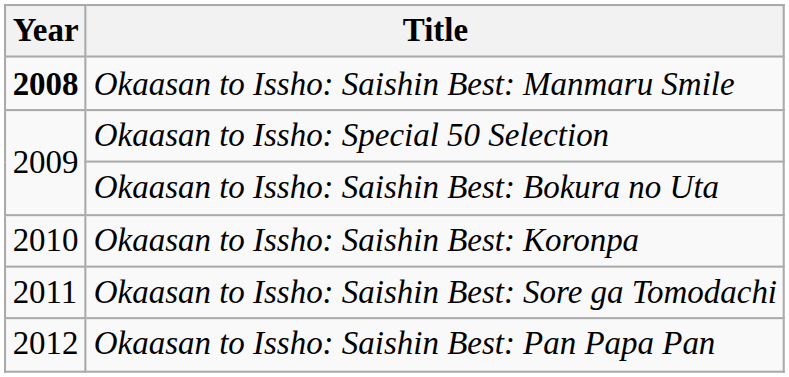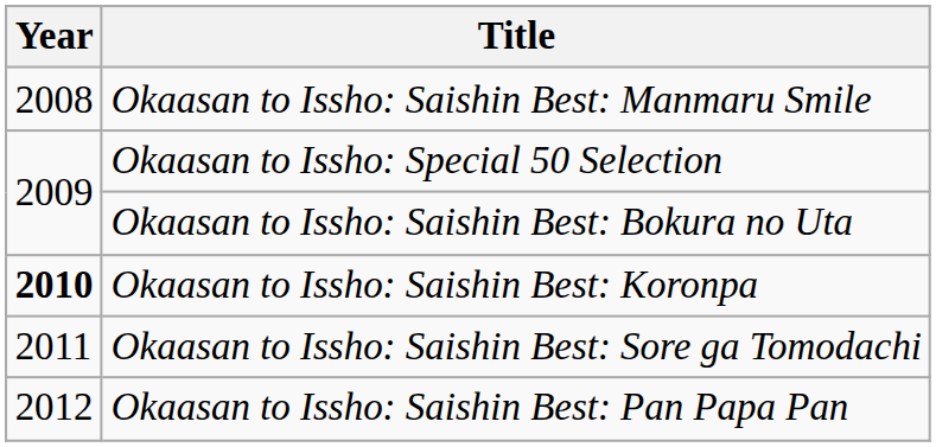Okaasan to Issho: Saishin Best: Manmaru Smile | Year: bold -> normal
Okaasan to Issho: Saishin Best: Koronpa | Year: normal -> bold
